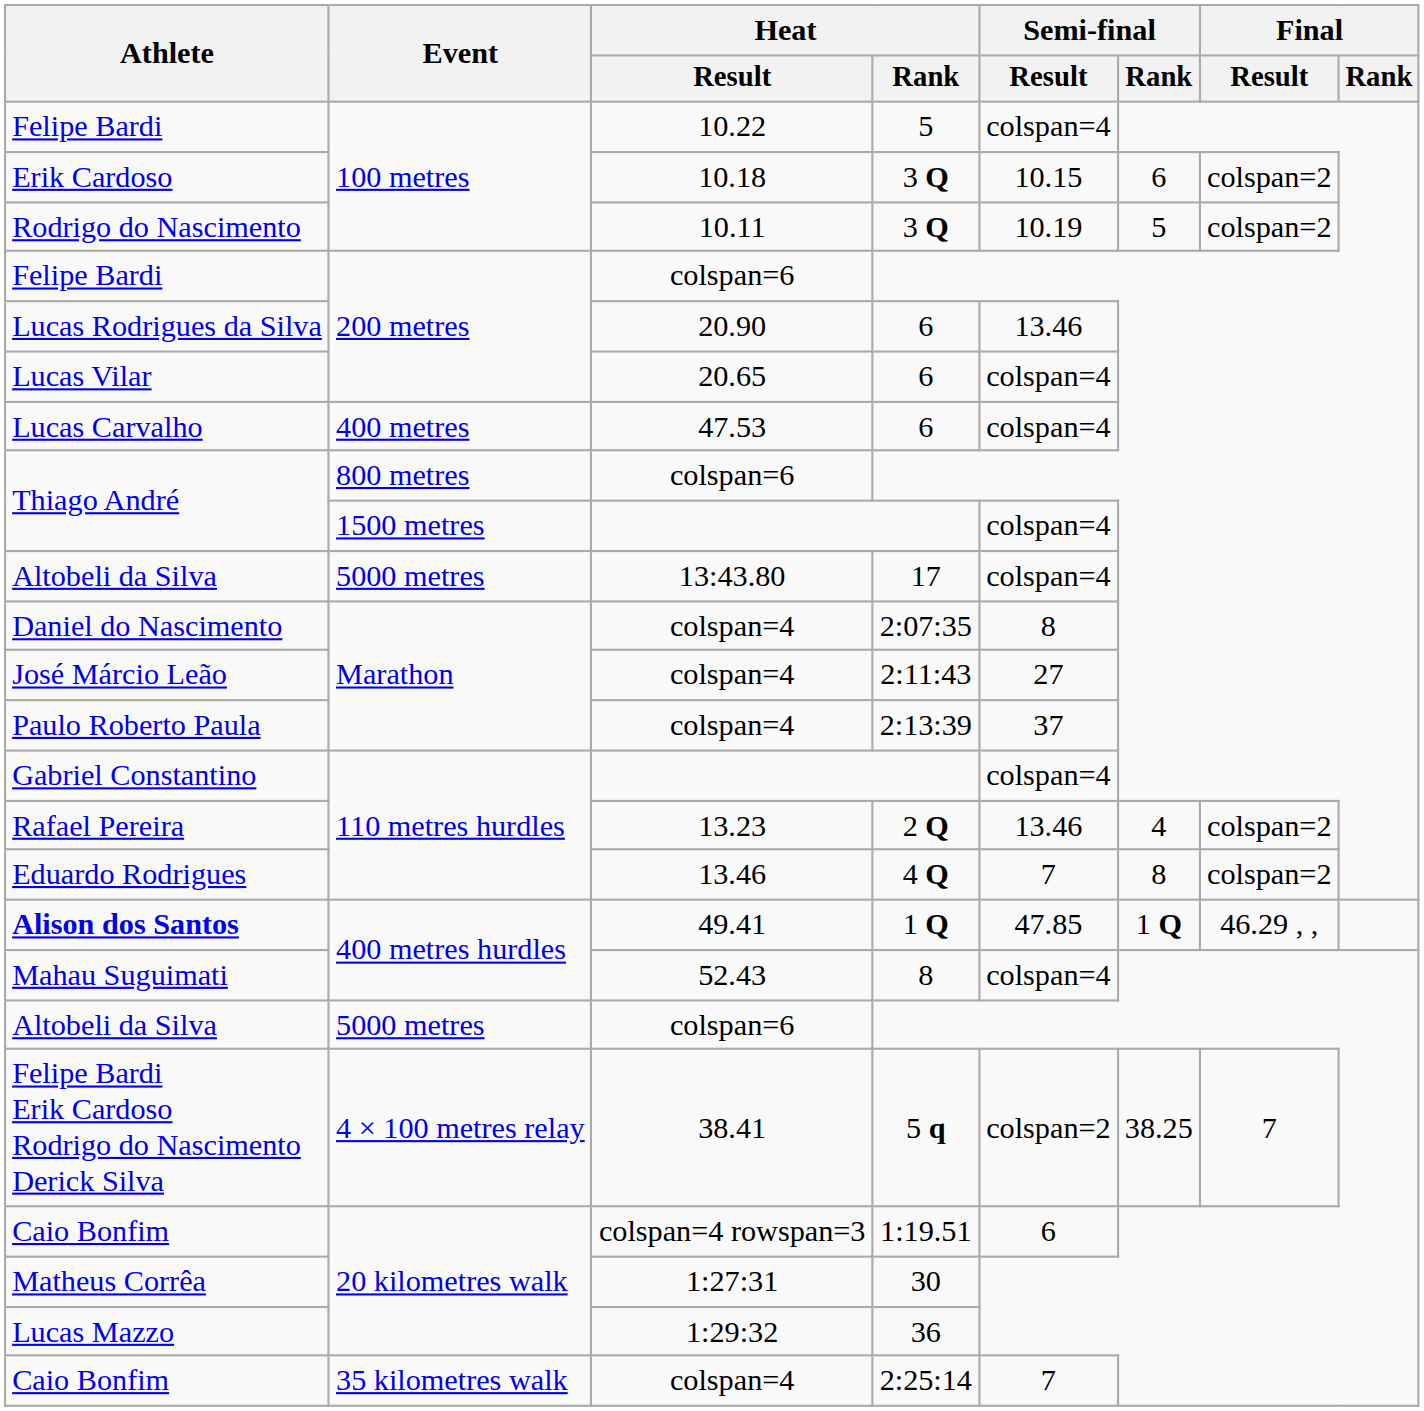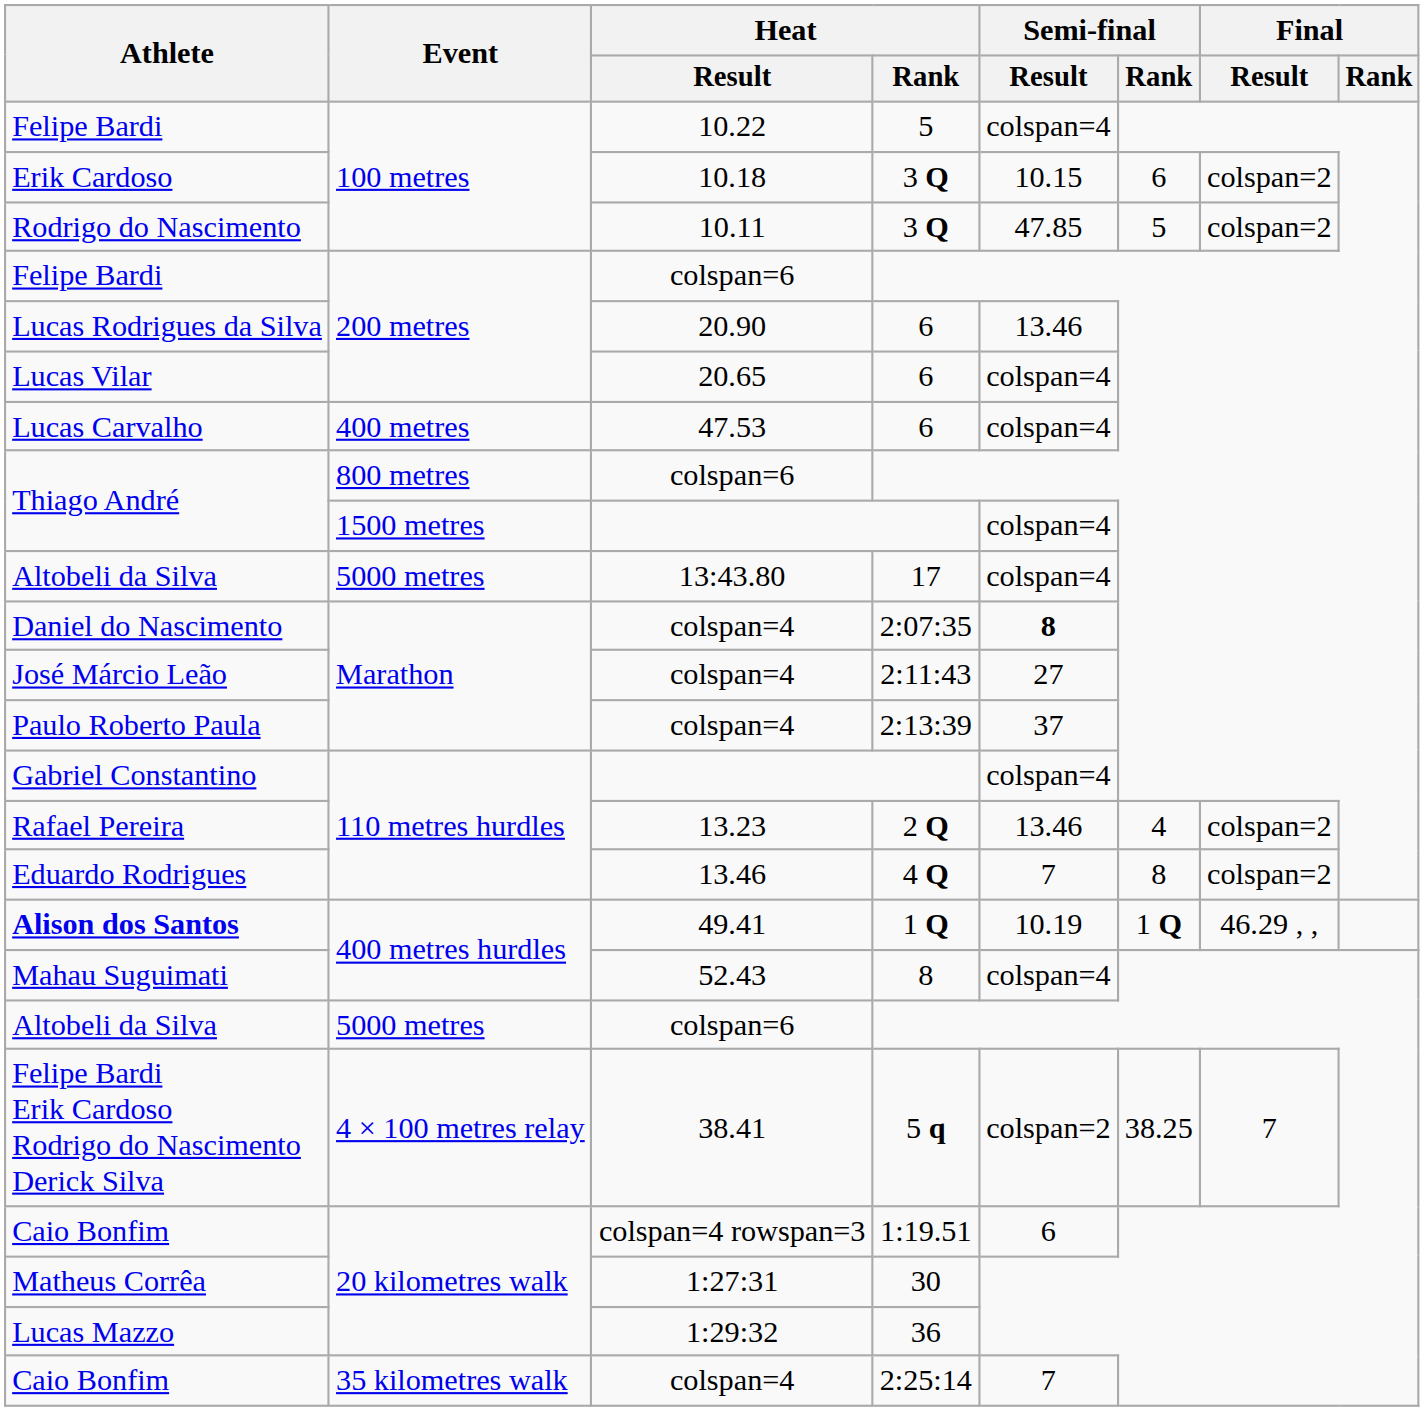Rodrigo do Nascimento | Semi-final / Result: 10.19 -> 47.85
Daniel do Nascimento | Semi-final / Result: normal -> bold
Alison dos Santos | Semi-final / Result: 47.85 -> 10.19
